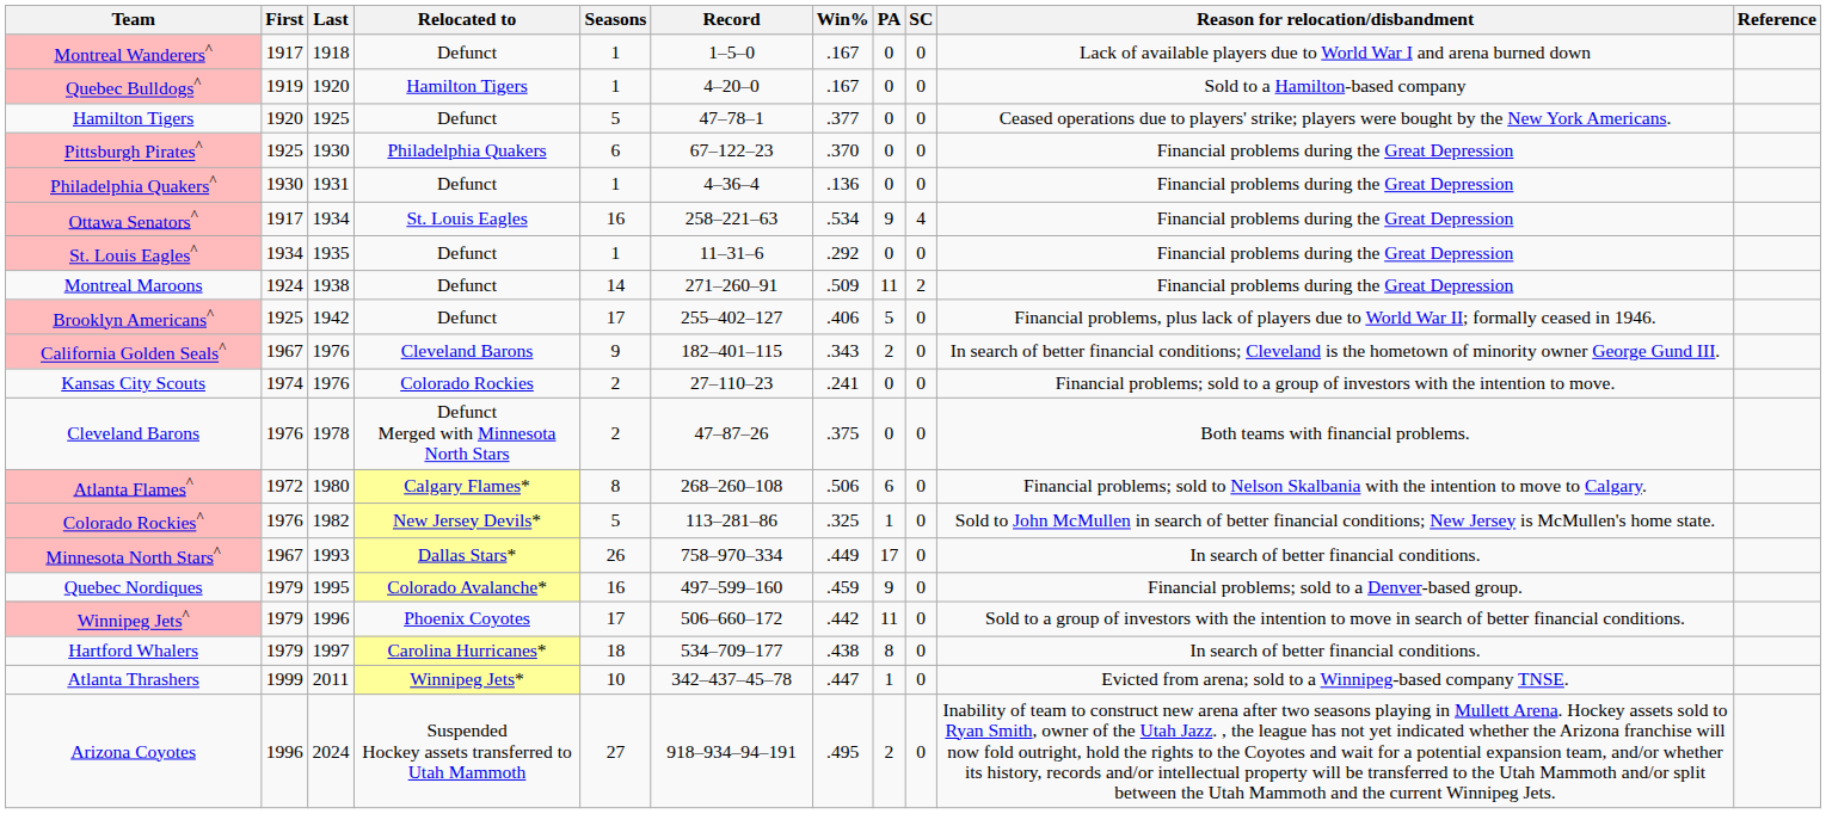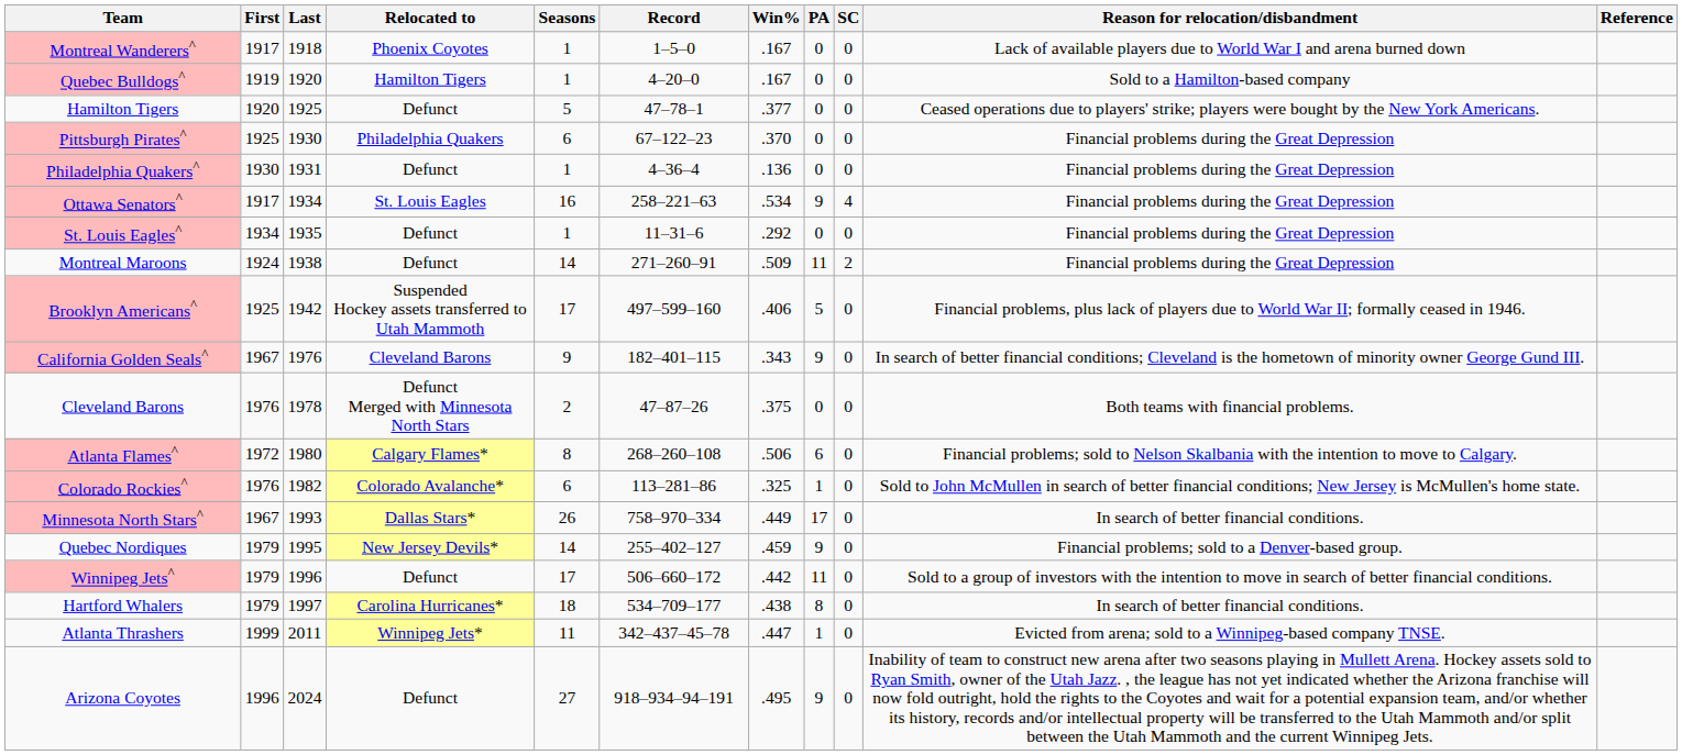Montreal Wanderers^ | Relocated to: Defunct -> Phoenix Coyotes
Brooklyn Americans^ | Relocated to: Defunct -> Suspended Hockey assets transferred to Utah Mammoth
Brooklyn Americans^ | Record: 255–402–127 -> 497–599–160
California Golden Seals^ | PA: 2 -> 9
- row: Kansas City Scouts | 1974 | 1976 | Colorado Rockies | 2 | 27–110–23 | .241 | 0 | 0 | Financial problems; sold to a group of investors with the intention to move.
Colorado Rockies^ | Relocated to: New Jersey Devils* -> Colorado Avalanche*
Colorado Rockies^ | Seasons: 5 -> 6
Quebec Nordiques | Relocated to: Colorado Avalanche* -> New Jersey Devils*
Quebec Nordiques | Seasons: 16 -> 14
Quebec Nordiques | Record: 497–599–160 -> 255–402–127
Winnipeg Jets^ | Relocated to: Phoenix Coyotes -> Defunct
Atlanta Thrashers | Seasons: 10 -> 11
Arizona Coyotes | Relocated to: Suspended Hockey assets transferred to Utah Mammoth -> Defunct
Arizona Coyotes | PA: 2 -> 9
